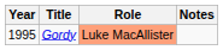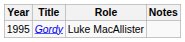Gordy | Role: lightsalmon background -> no background
